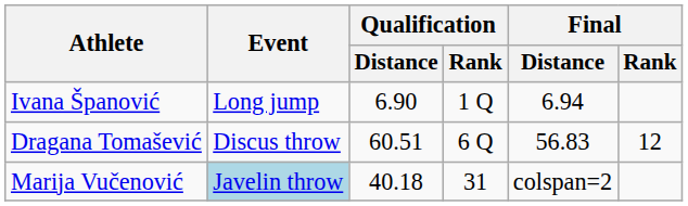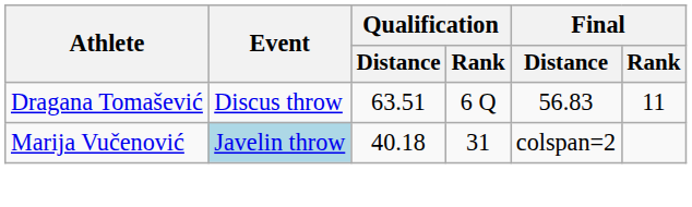- row: Ivana Španović | Long jump | 6.90 | 1 Q | 6.94
Dragana Tomašević | Qualification / Distance: 60.51 -> 63.51
Dragana Tomašević | Final / Rank: 12 -> 11
